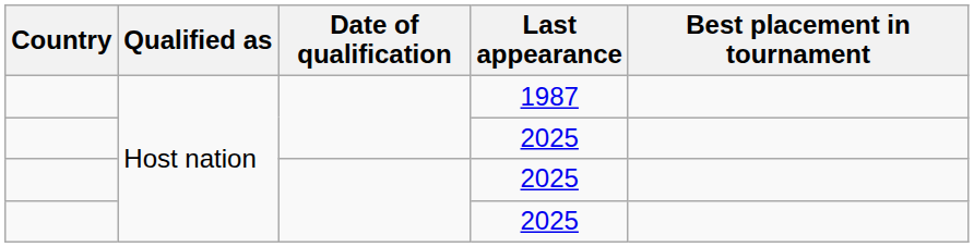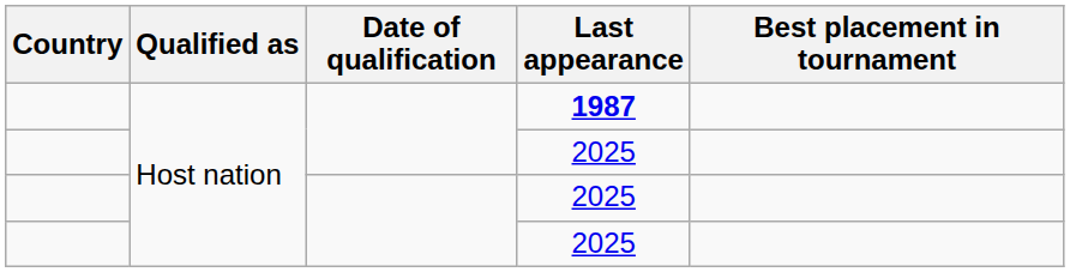1987 | Last appearance: normal -> bold
